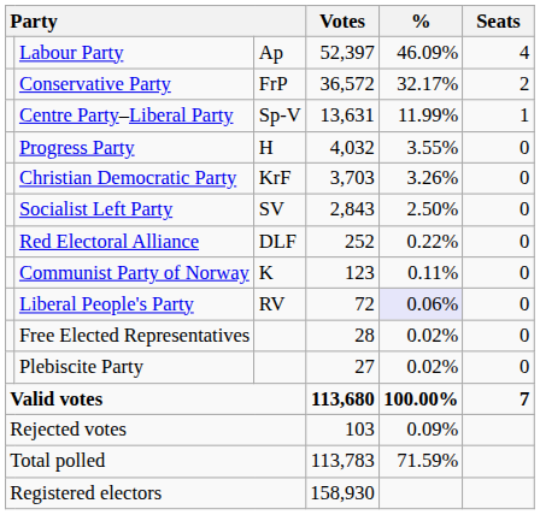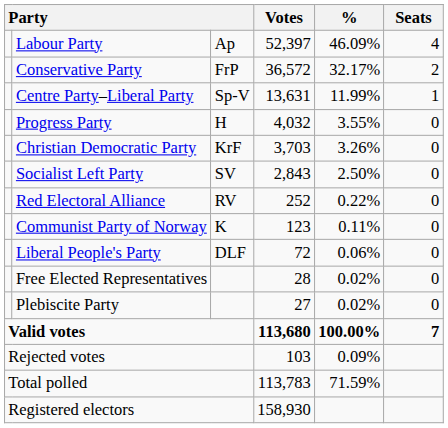Red Electoral Alliance | column 3: DLF -> RV
Liberal People's Party | column 3: RV -> DLF
Liberal People's Party | %: lavender background -> no background
